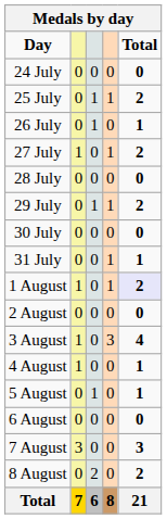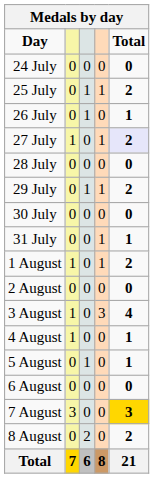27 July | Total: no background -> lavender background
1 August | Total: lavender background -> no background
7 August | Total: no background -> gold background
